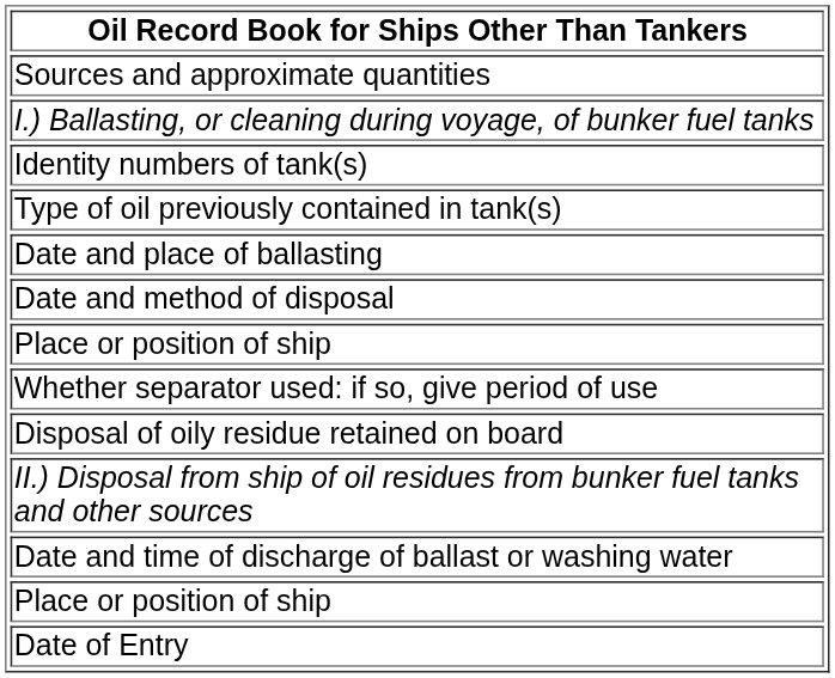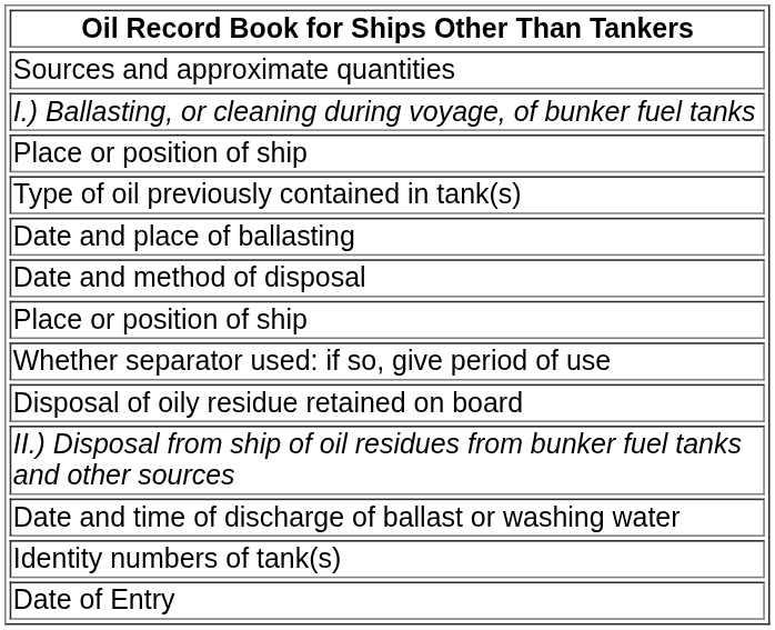row 4 | column 1: Identity numbers of tank(s) -> Place or position of ship
row 13 | column 1: Place or position of ship -> Identity numbers of tank(s)
